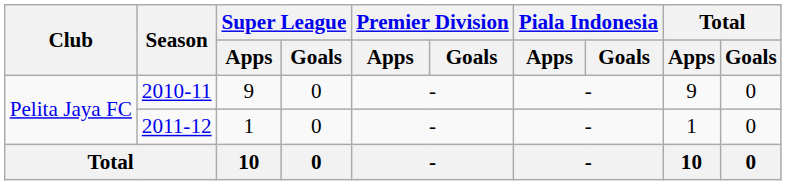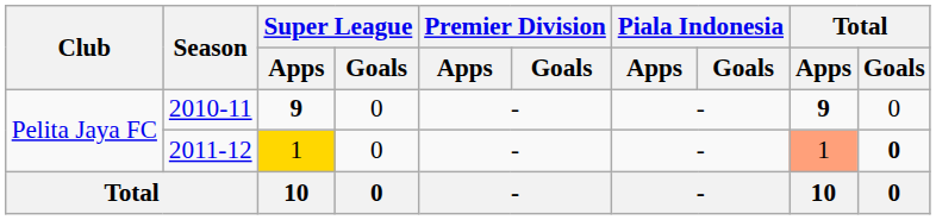2010-11 | Super League / Apps: normal -> bold
2010-11 | Total / Apps: normal -> bold
2011-12 | Super League / Apps: no background -> gold background
2011-12 | Total / Apps: no background -> lightsalmon background
2011-12 | Total / Goals: normal -> bold
